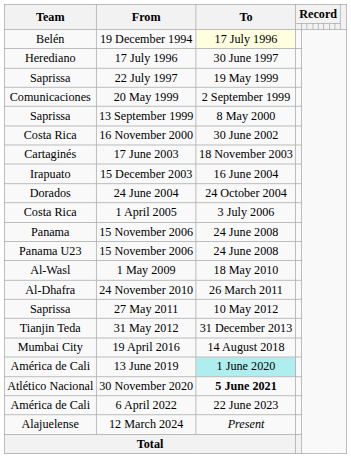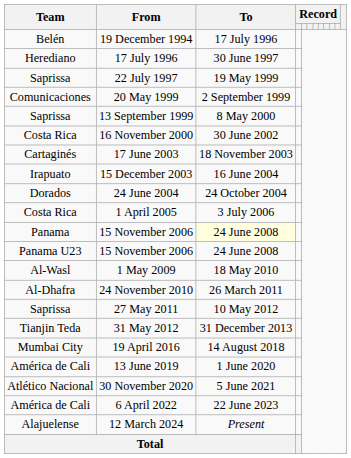19 December 1994 | To: lightyellow background -> no background
Panama / 15 November 2006 | To: no background -> lightyellow background
13 June 2019 | To: paleturquoise background -> no background
30 November 2020 | To: bold -> normal
